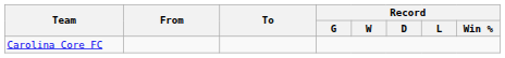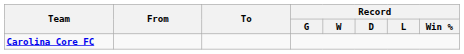Carolina Core FC | Team: normal -> bold
